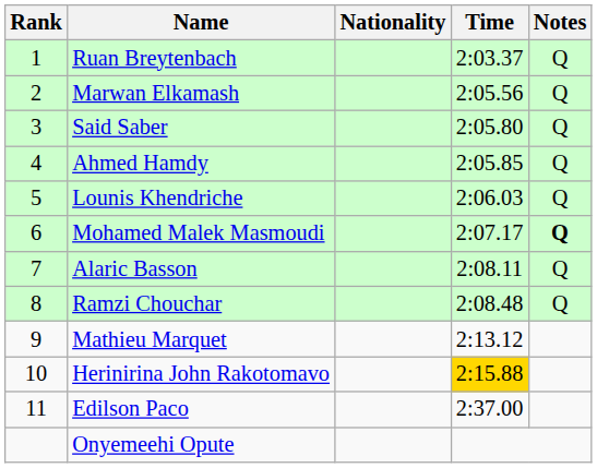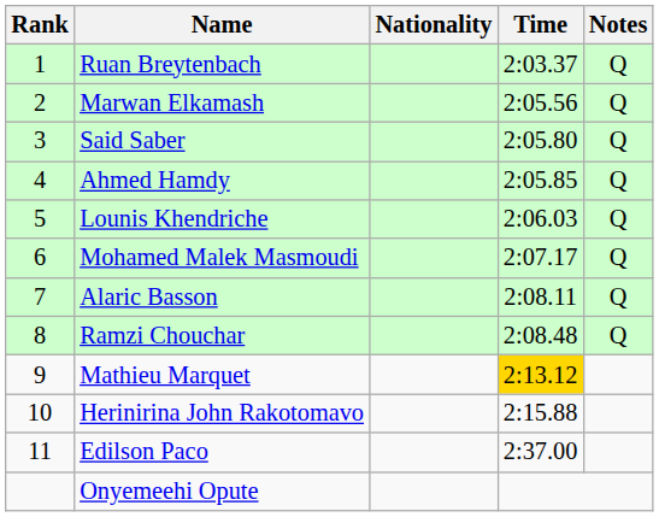Mohamed Malek Masmoudi | Notes: bold -> normal
Mathieu Marquet | Time: no background -> gold background
Herinirina John Rakotomavo | Time: gold background -> no background
